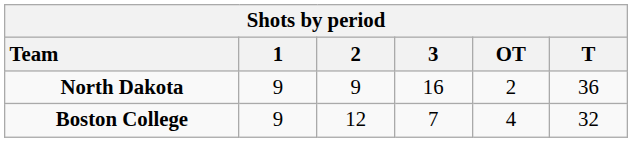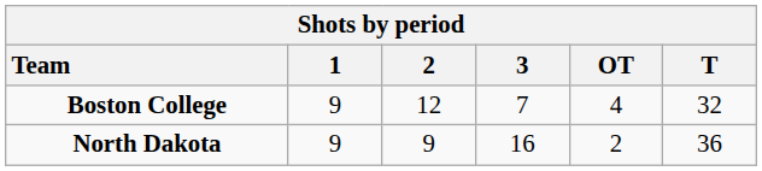rows swapped: North Dakota <-> Boston College
